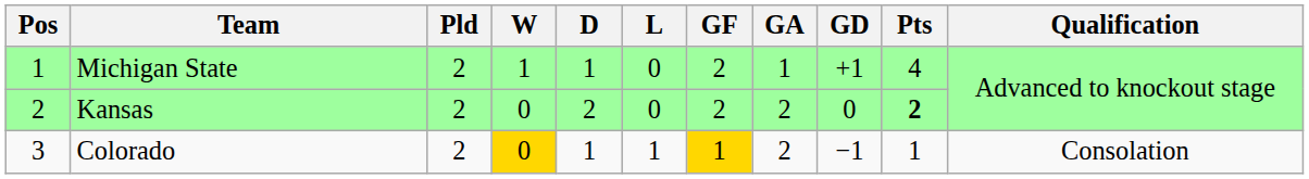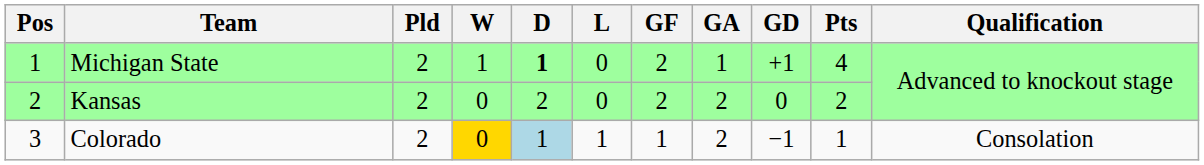Michigan State | D: normal -> bold
Kansas | Pts: bold -> normal
Colorado | D: no background -> lightblue background
Colorado | GF: gold background -> no background
